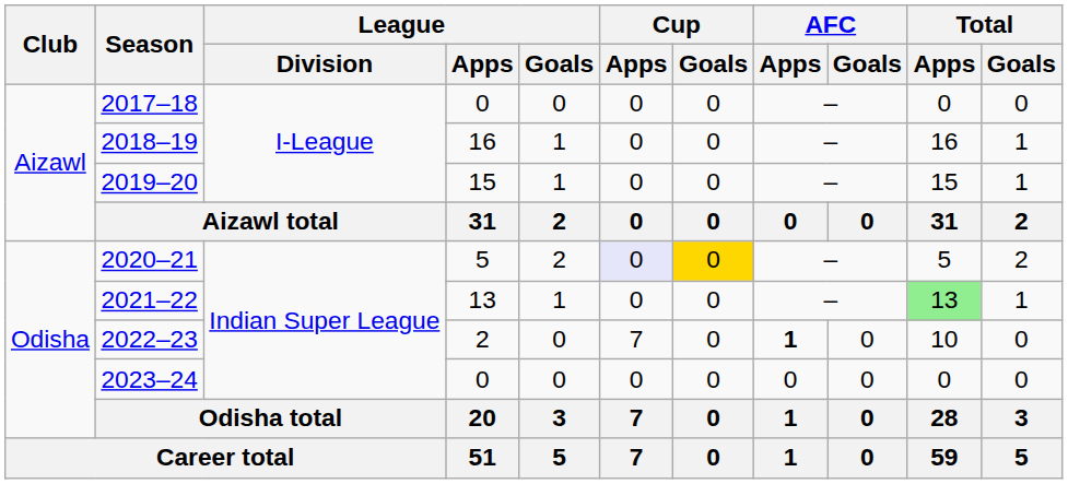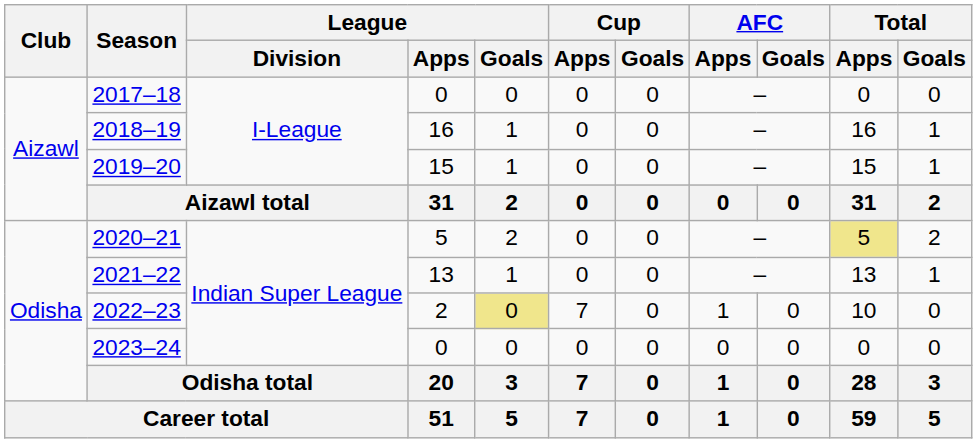2020–21 | Cup / Apps: lavender background -> no background
2020–21 | Cup / Goals: gold background -> no background
2020–21 | Total / Apps: no background -> khaki background
2021–22 | Total / Apps: lightgreen background -> no background
2022–23 | League / Goals: no background -> khaki background
2022–23 | AFC / Apps: bold -> normal
